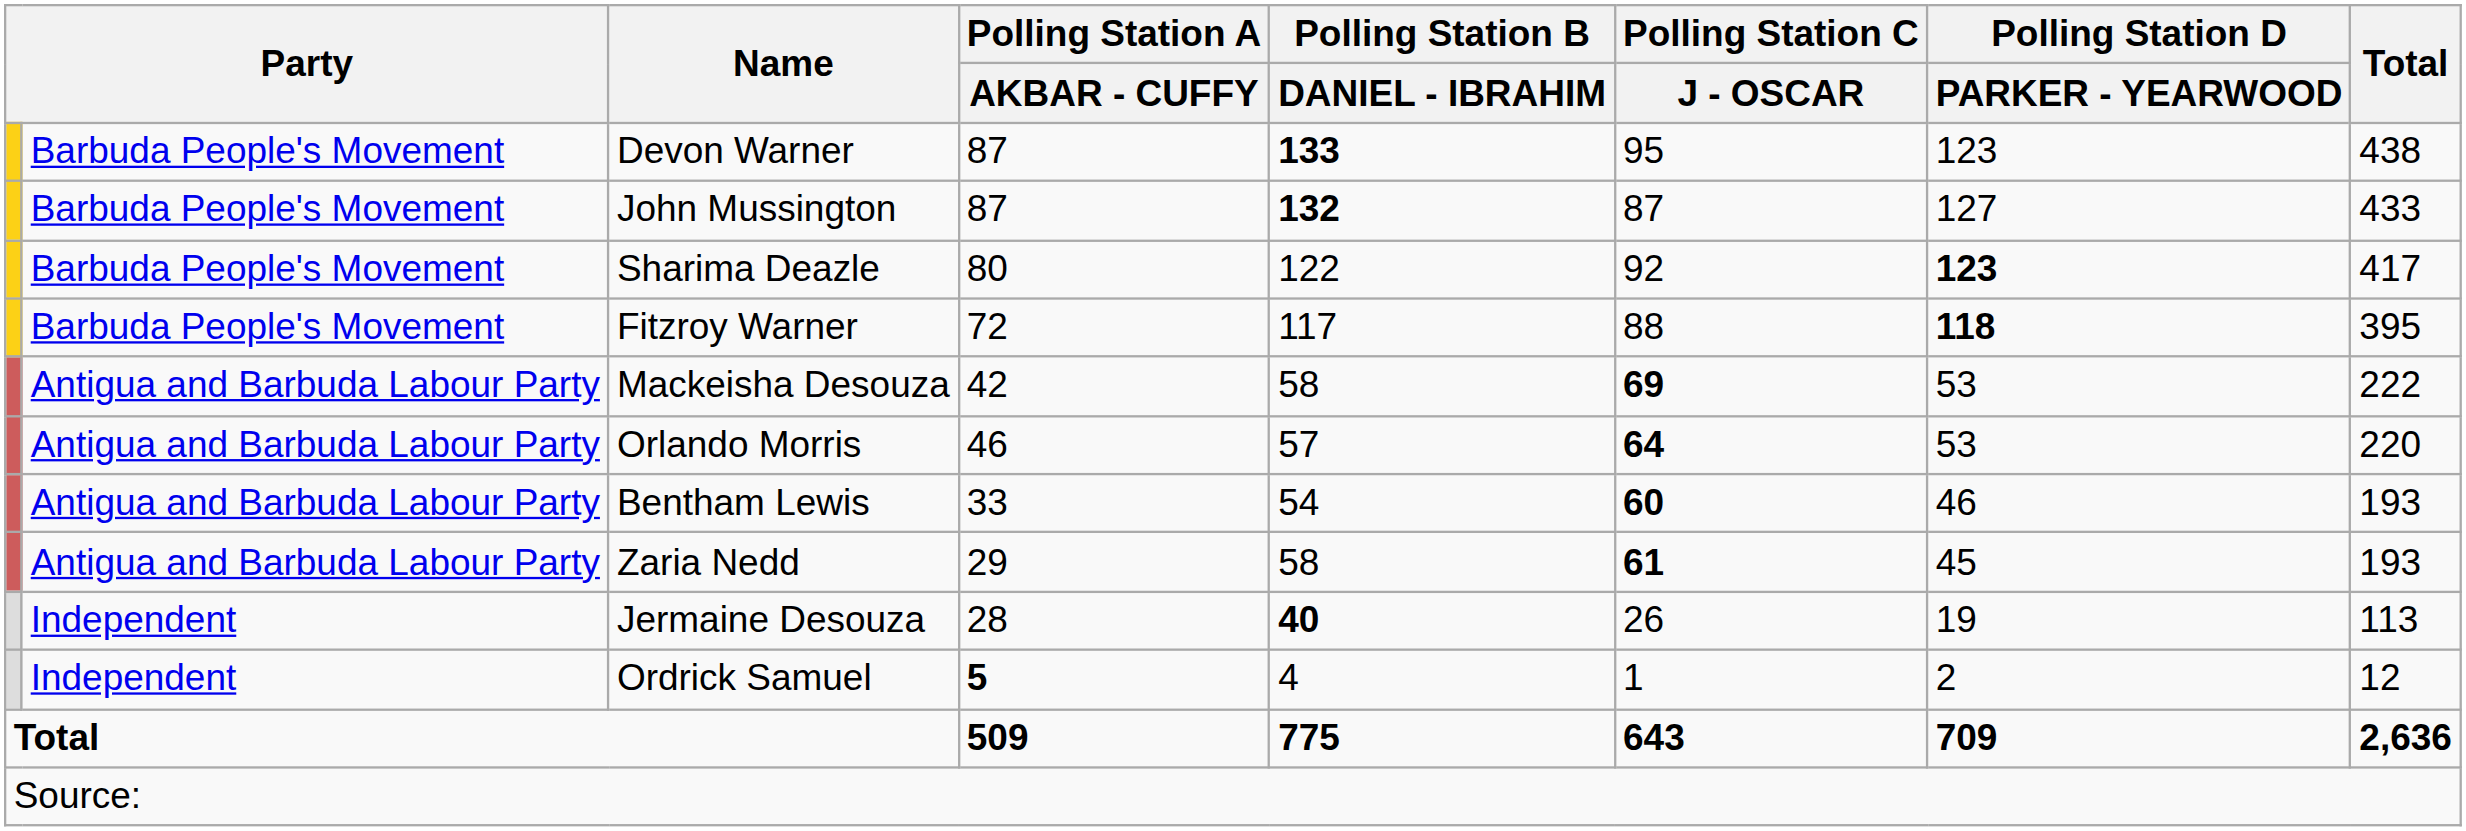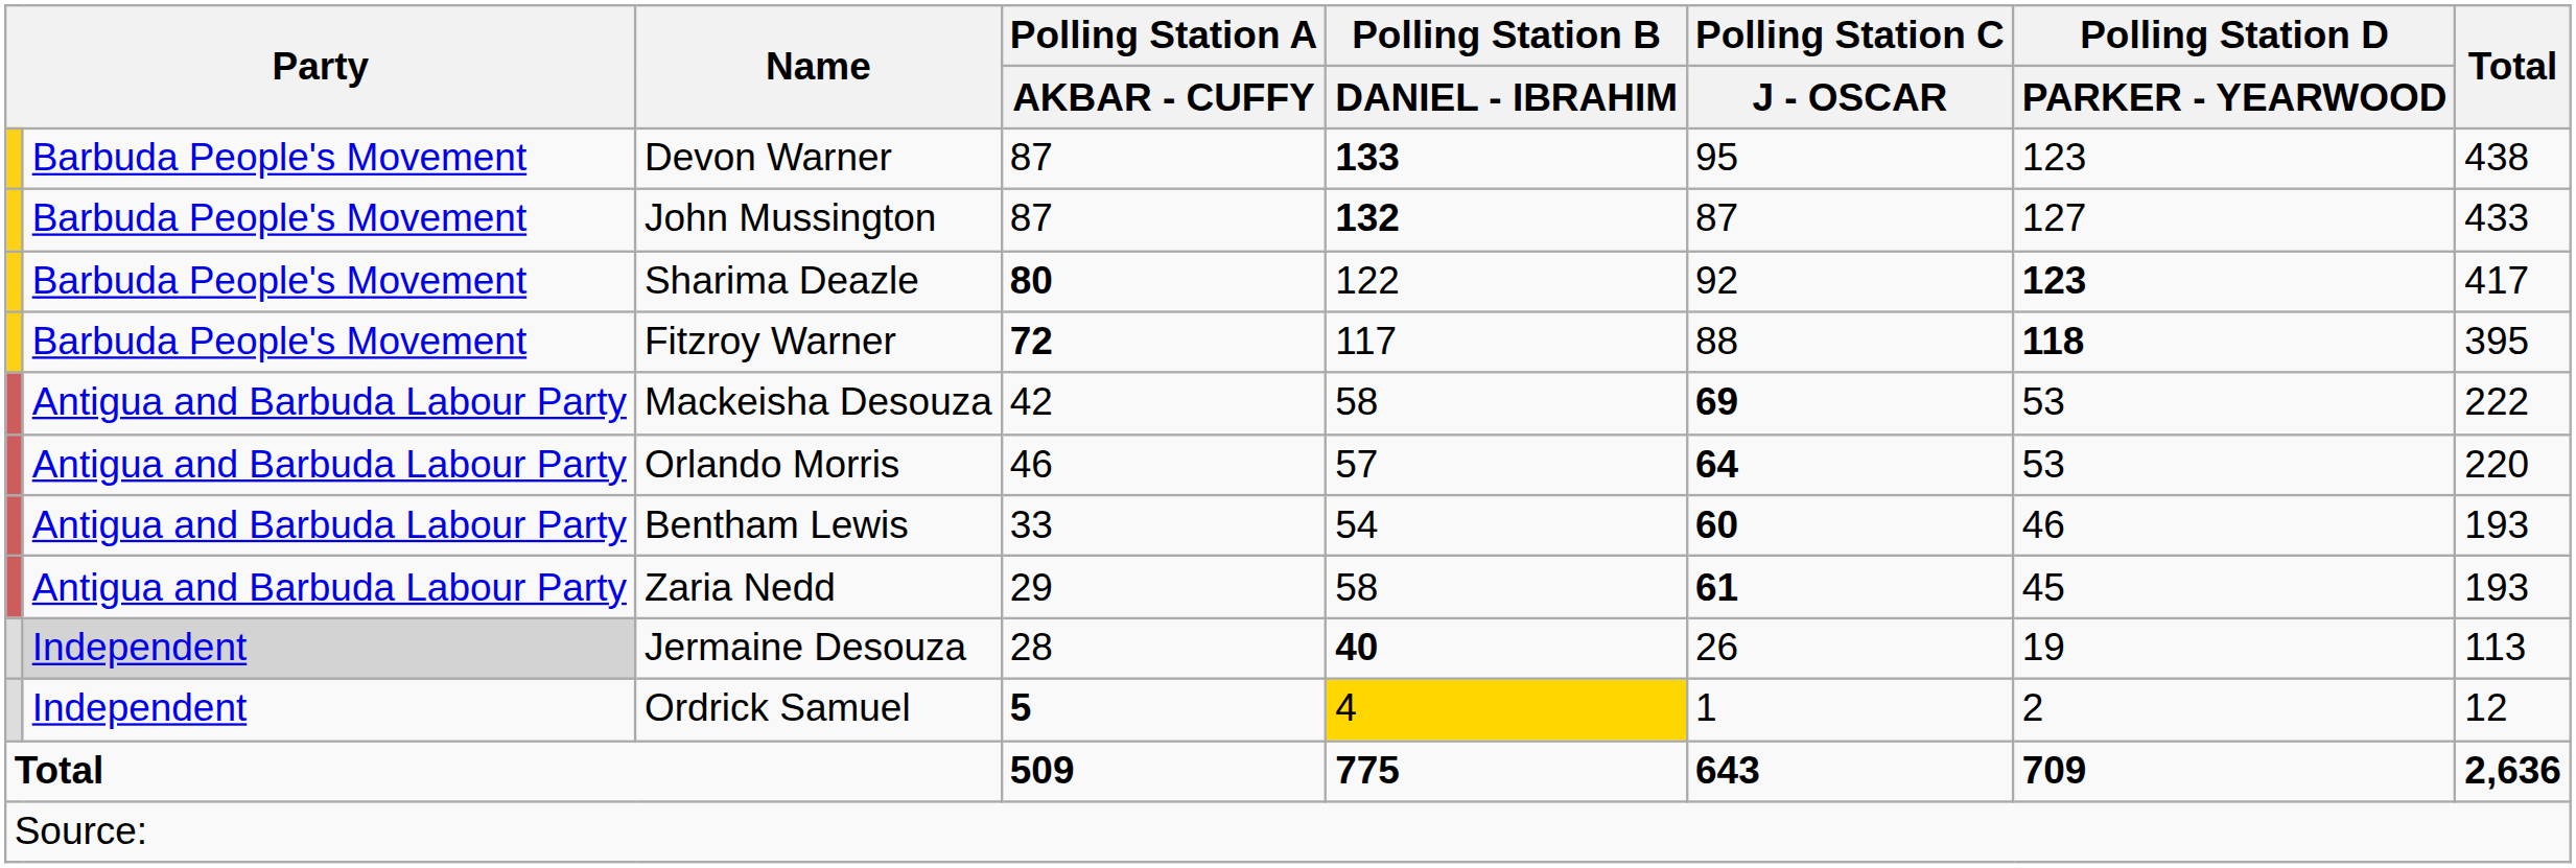Sharima Deazle | Polling Station A / AKBAR - CUFFY: normal -> bold
Fitzroy Warner | Polling Station A / AKBAR - CUFFY: normal -> bold
Jermaine Desouza | column 2: no background -> lightgrey background
Ordrick Samuel | Polling Station B / DANIEL - IBRAHIM: no background -> gold background
